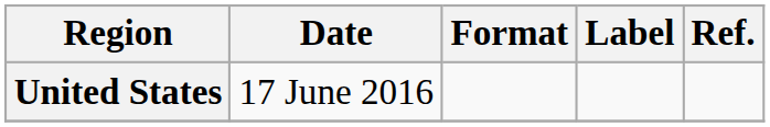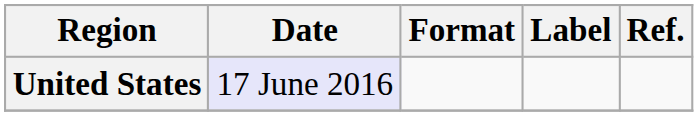United States | Date: no background -> lavender background
